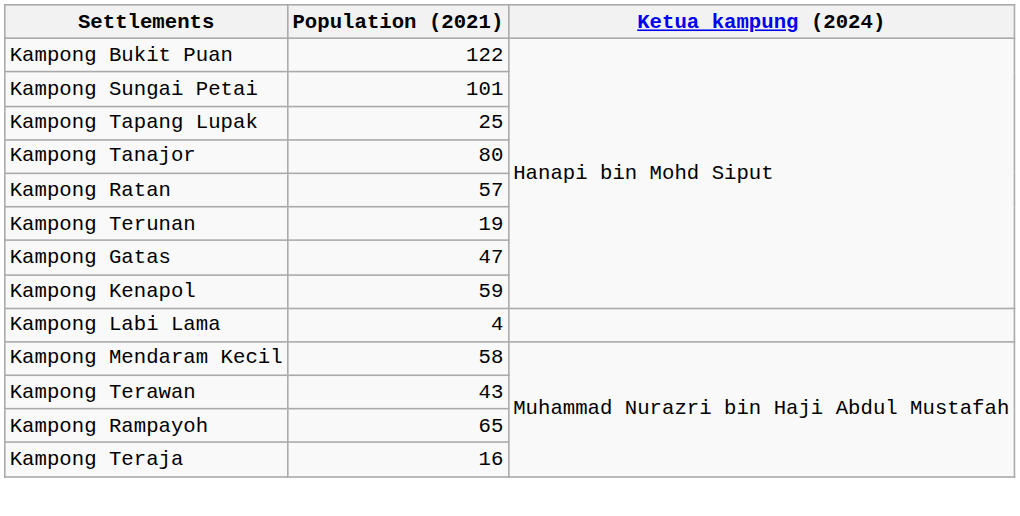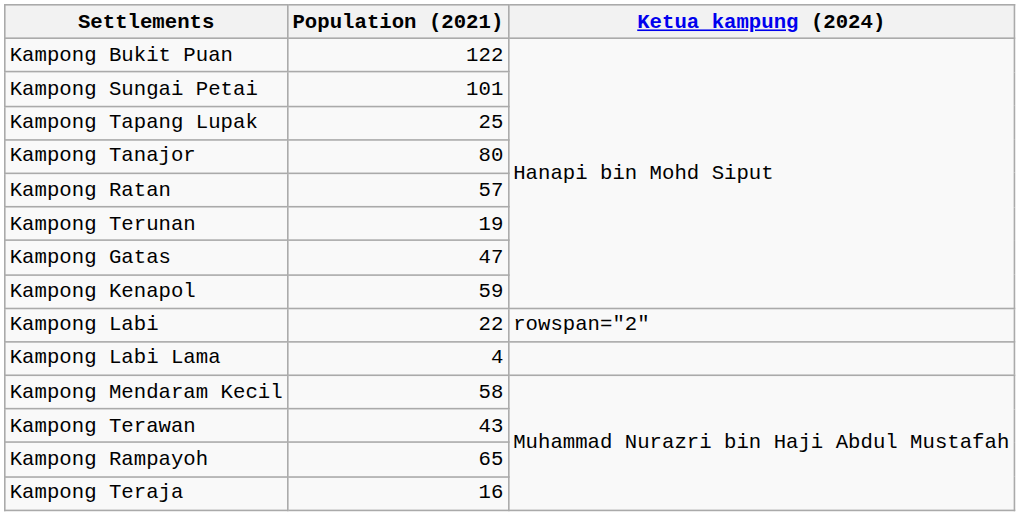+ row: Kampong Labi | 22 | rowspan="2"
